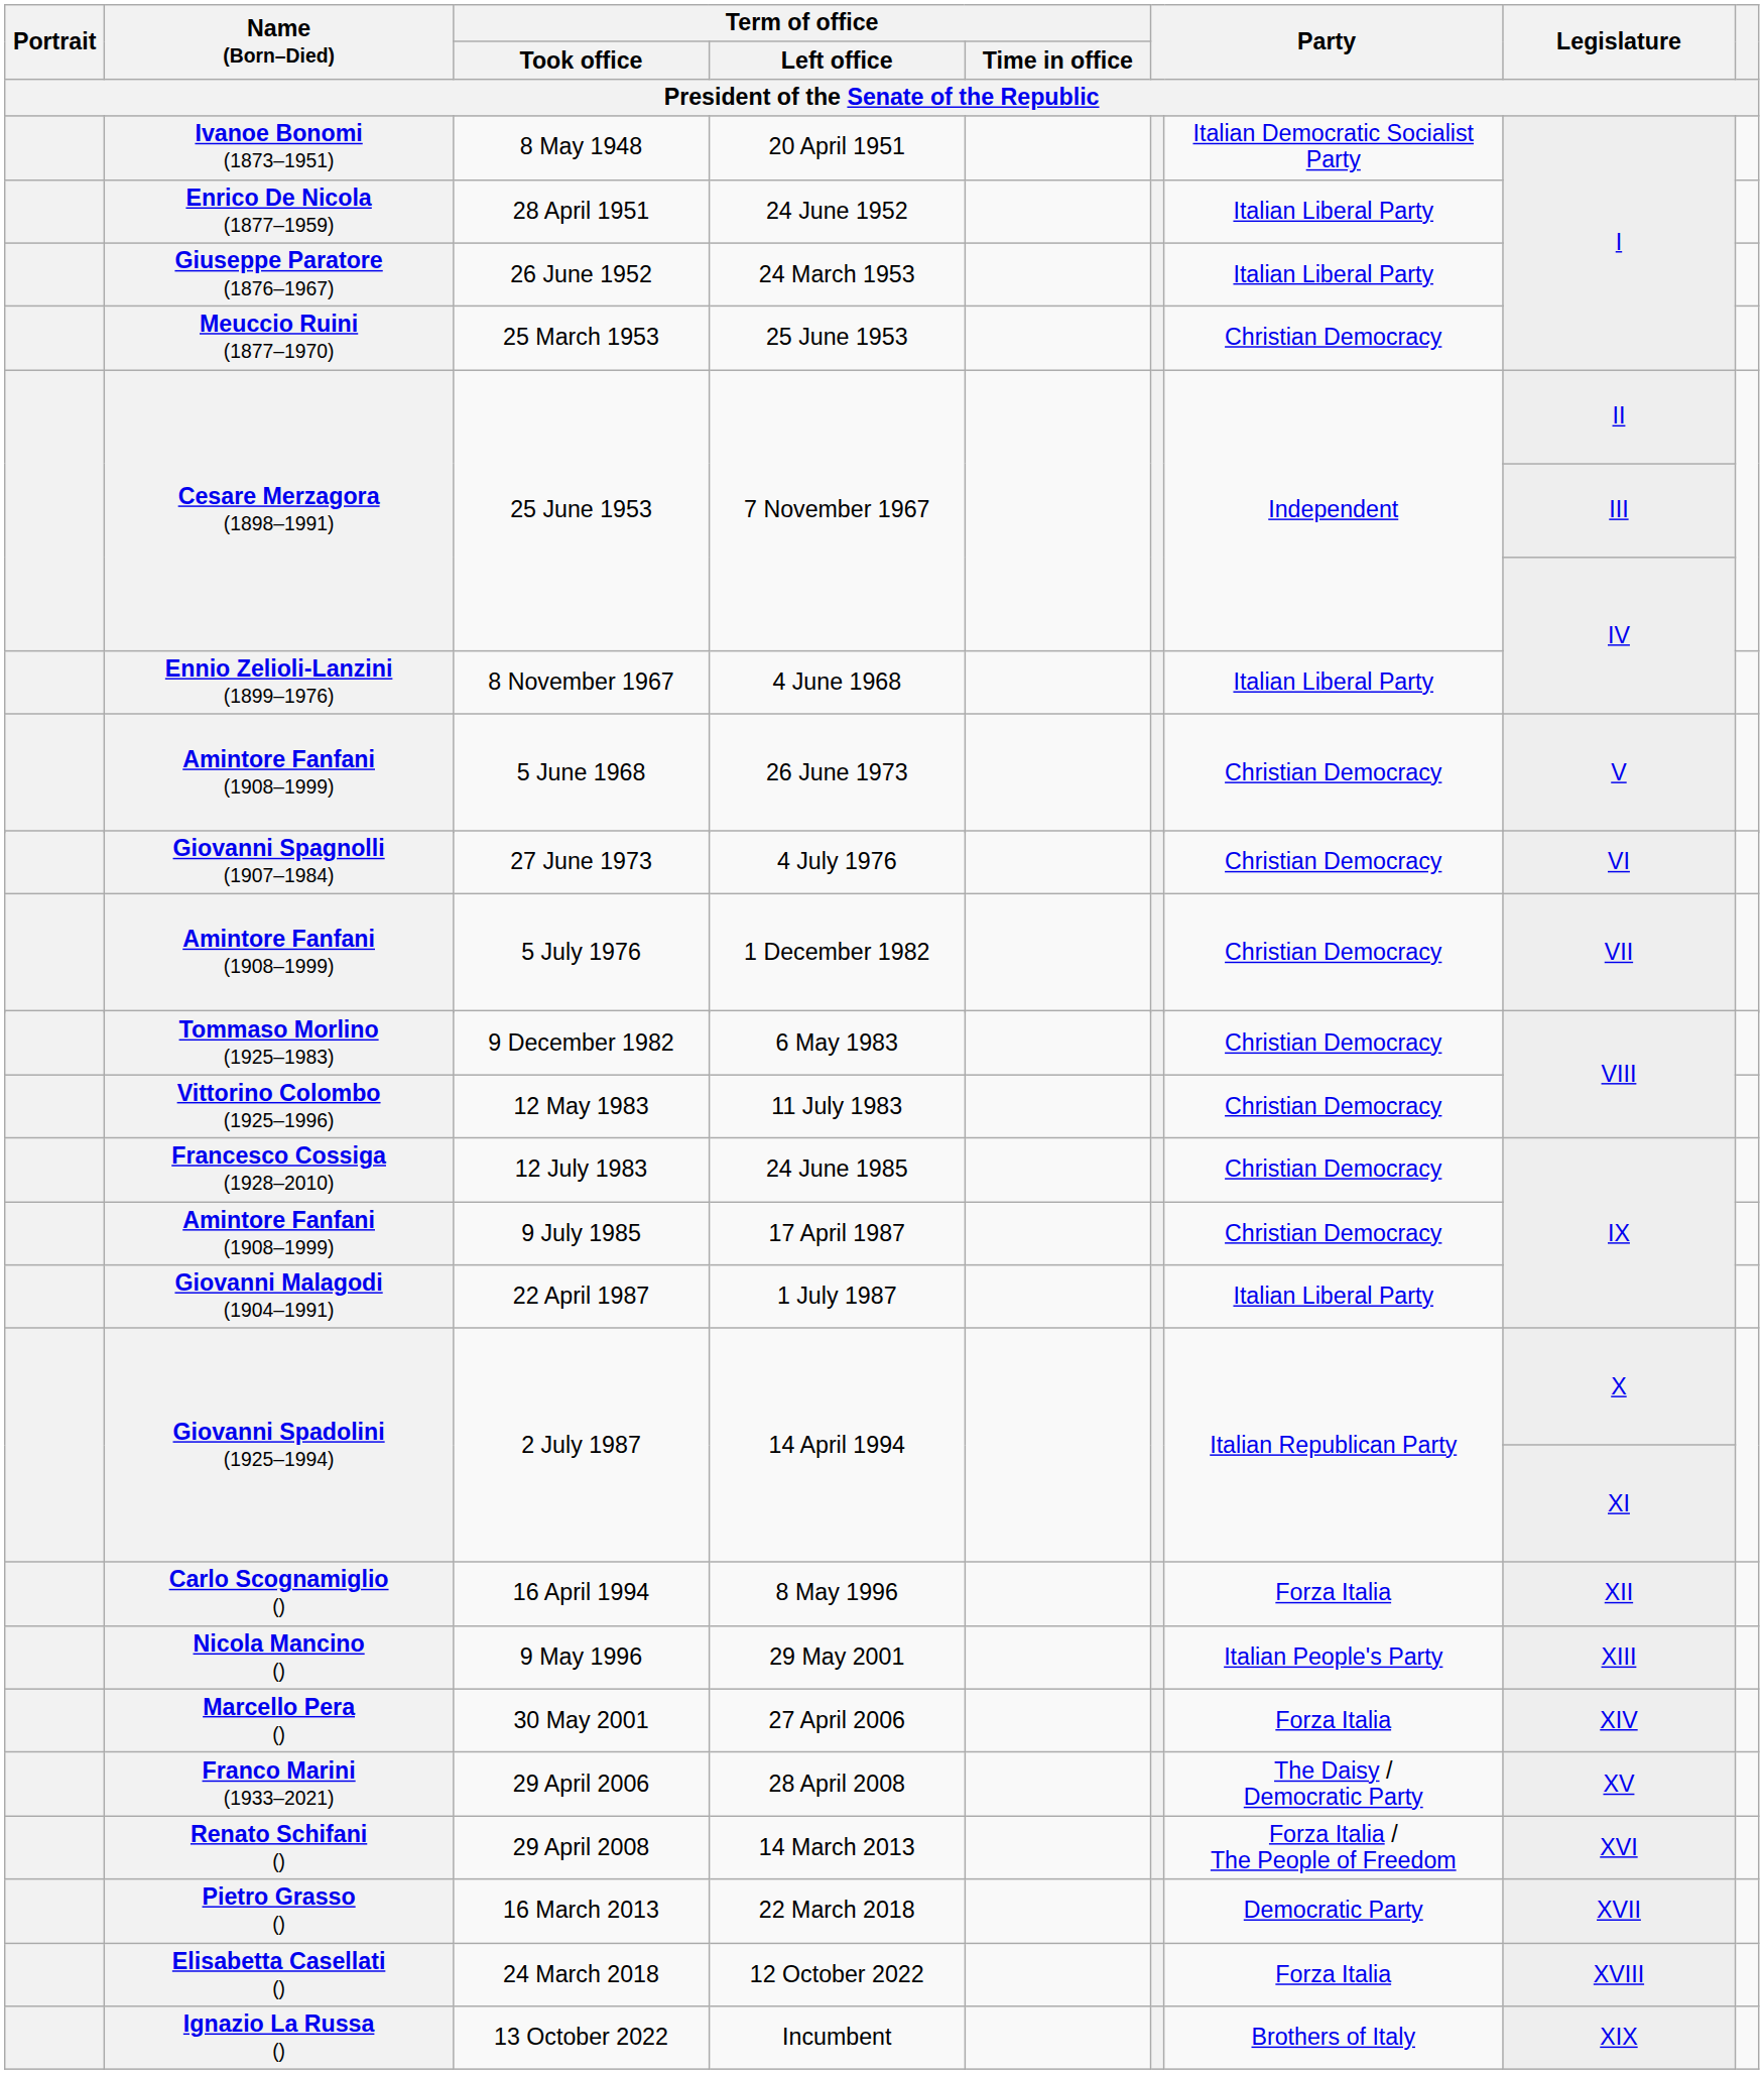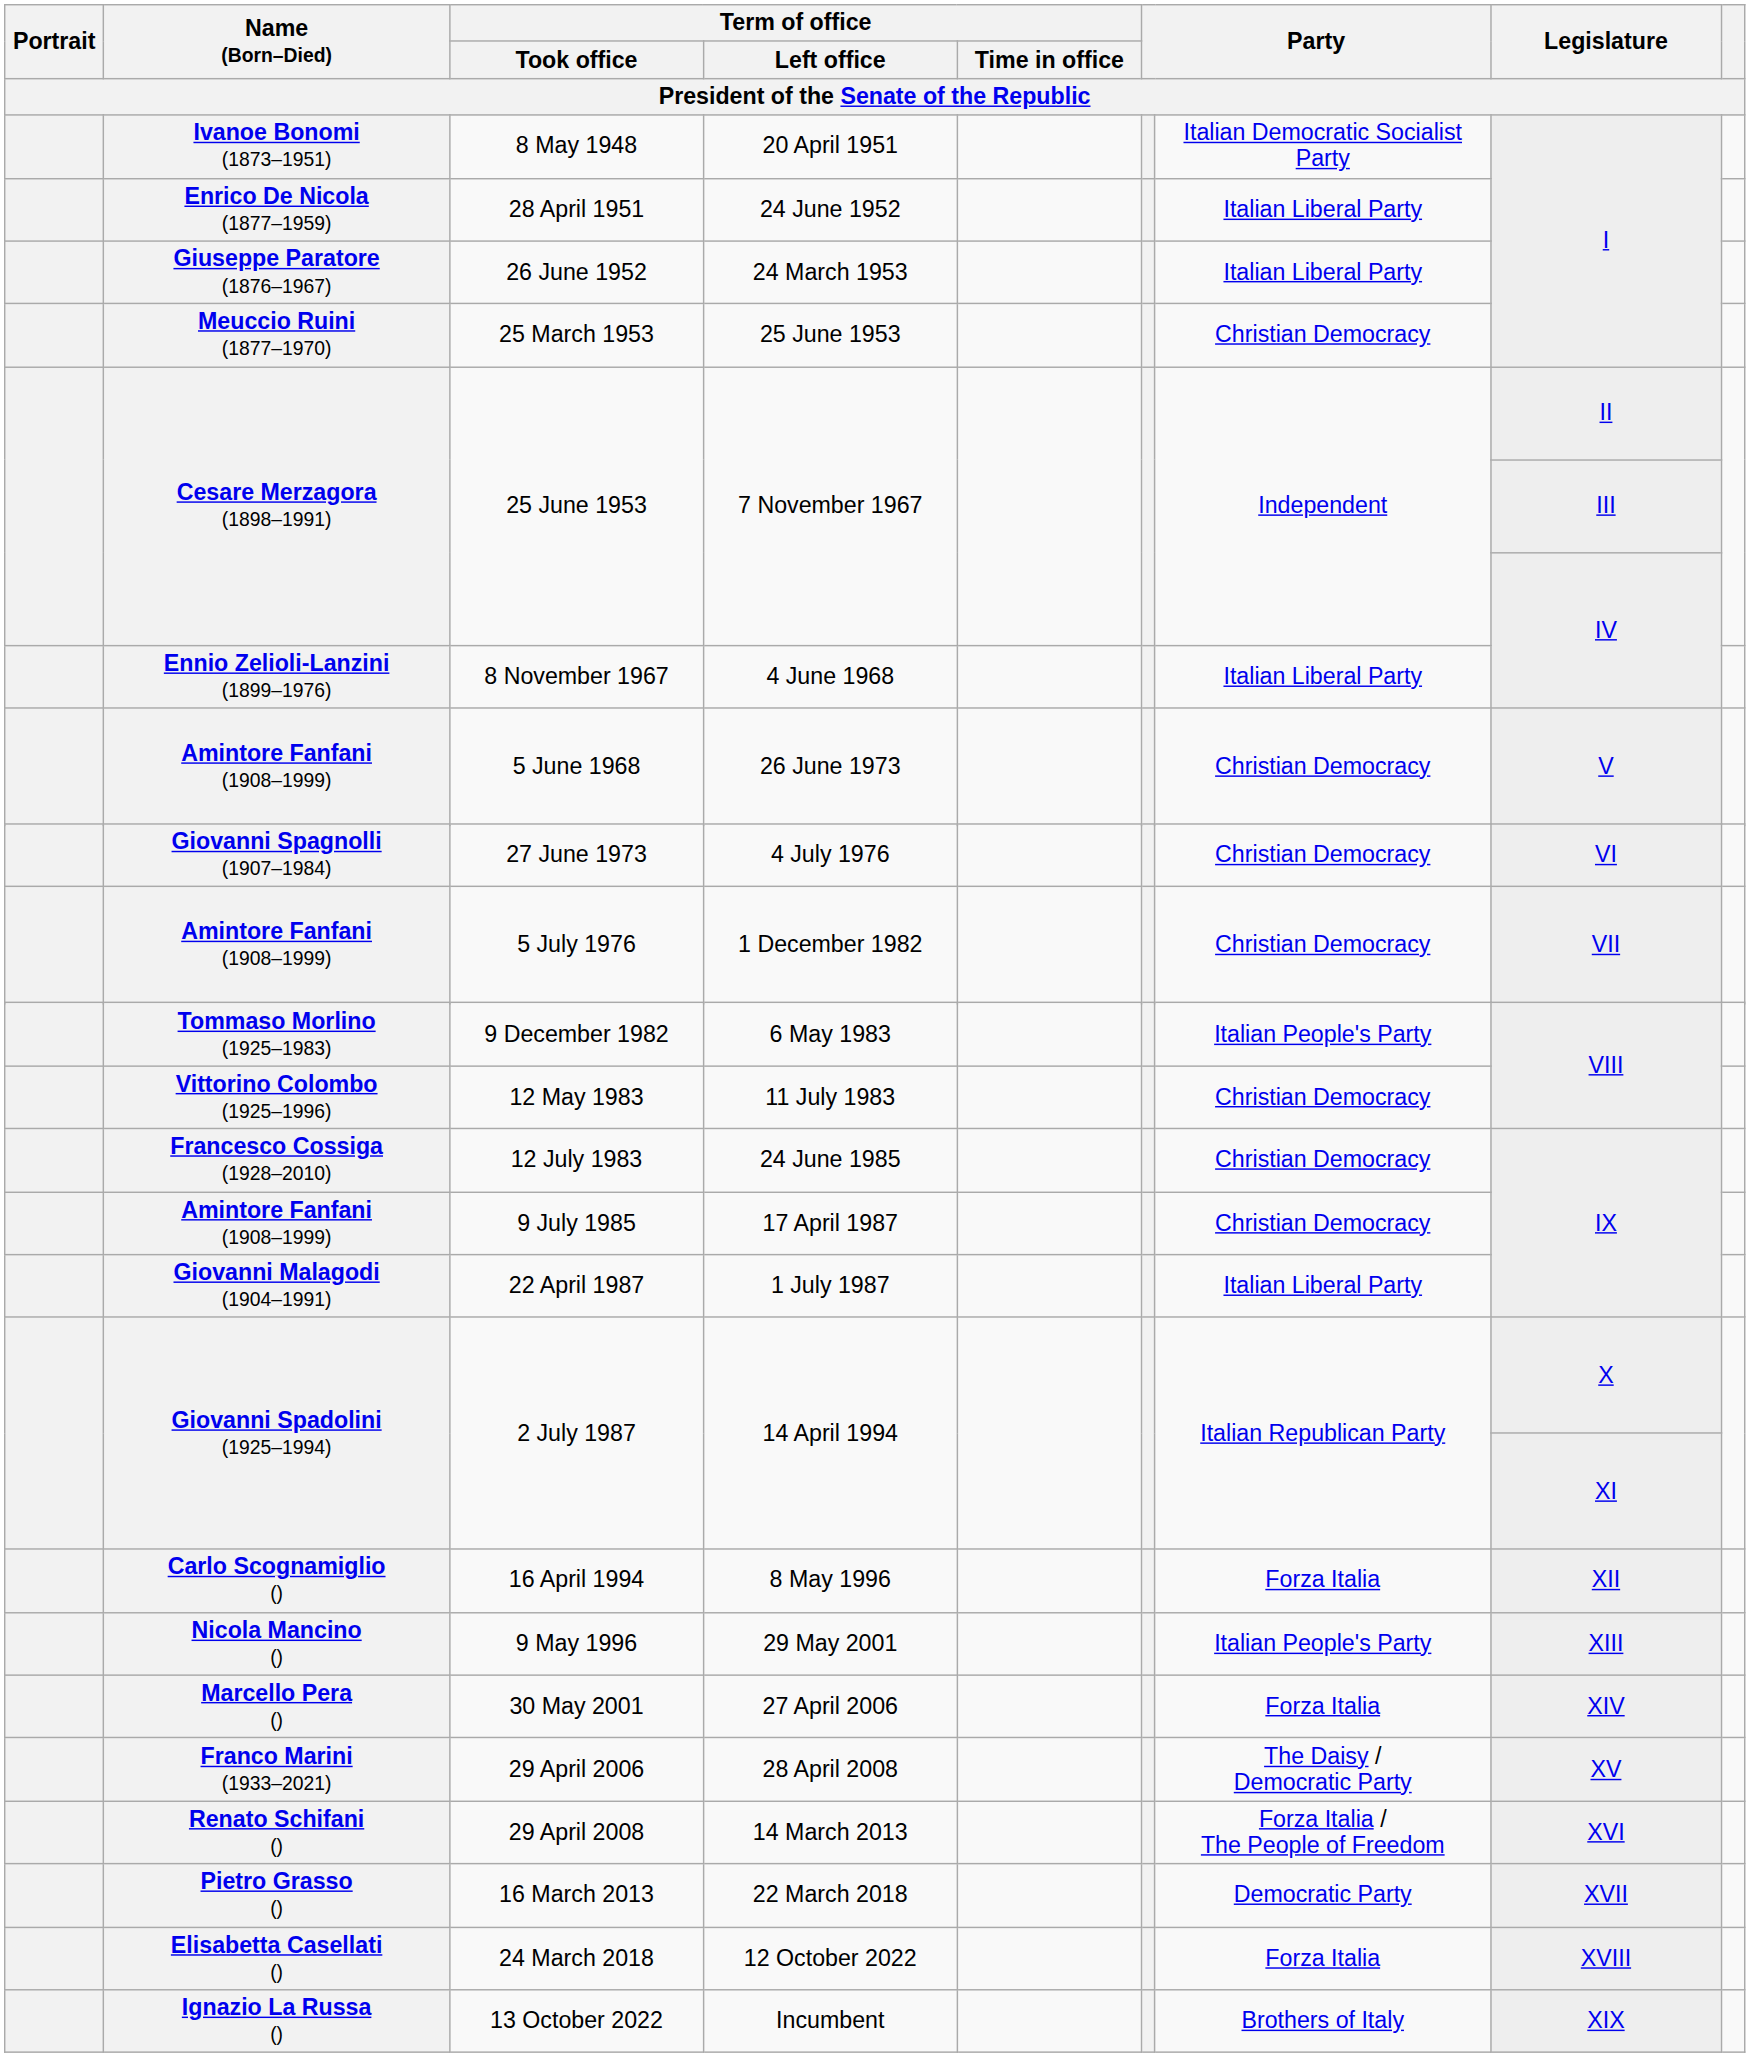9 December 1982 | column 7: Christian Democracy -> Italian People's Party
